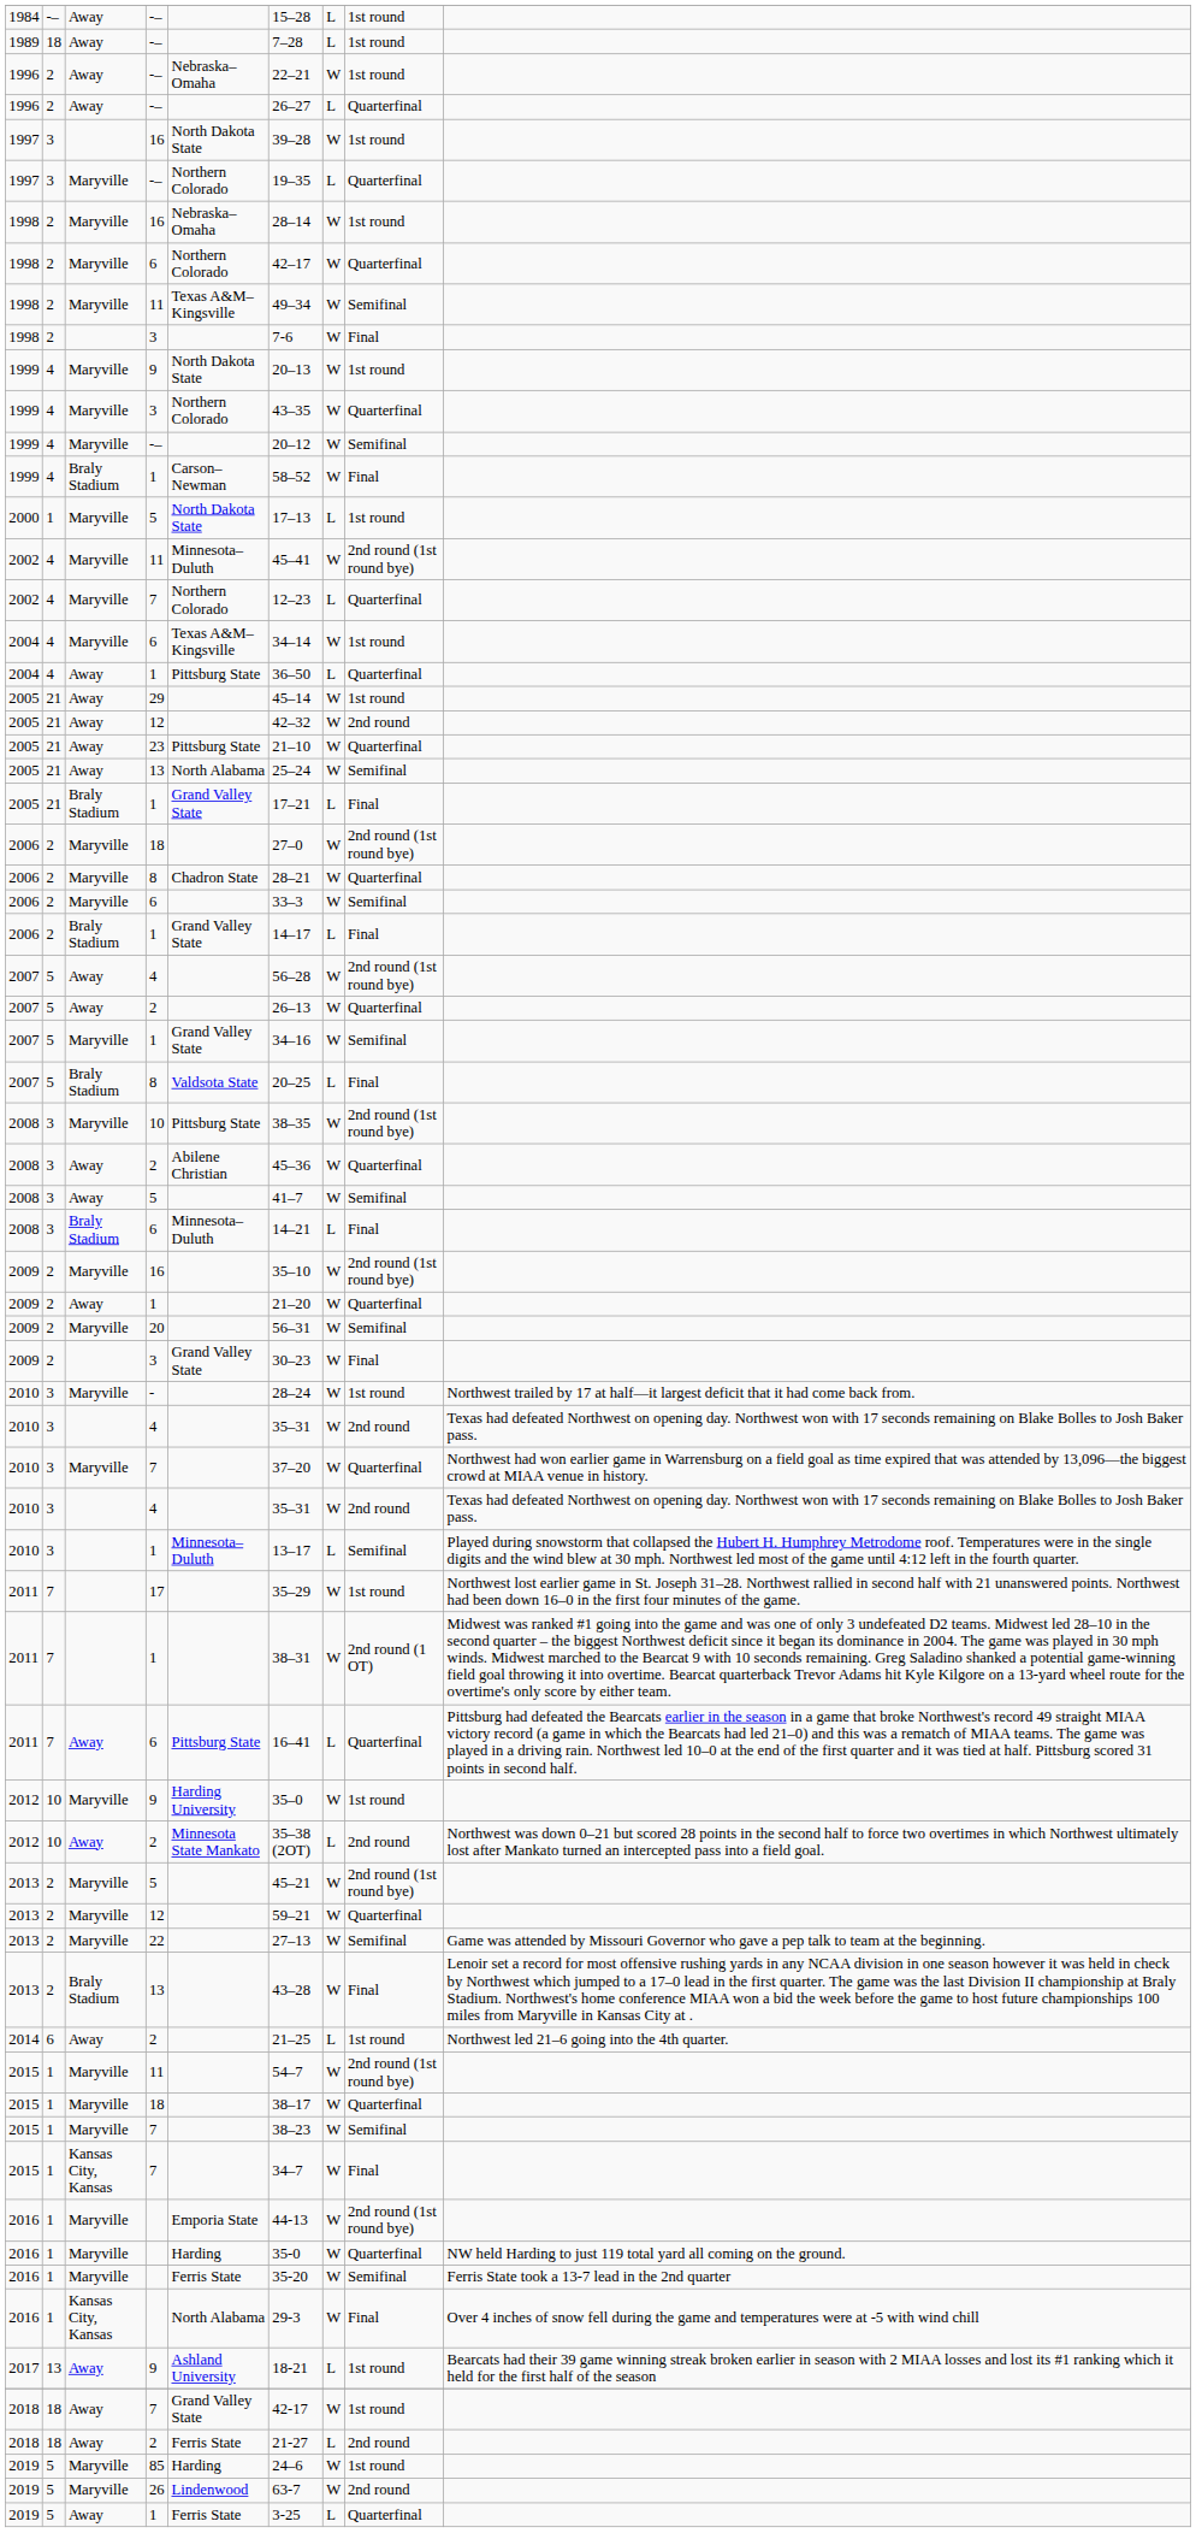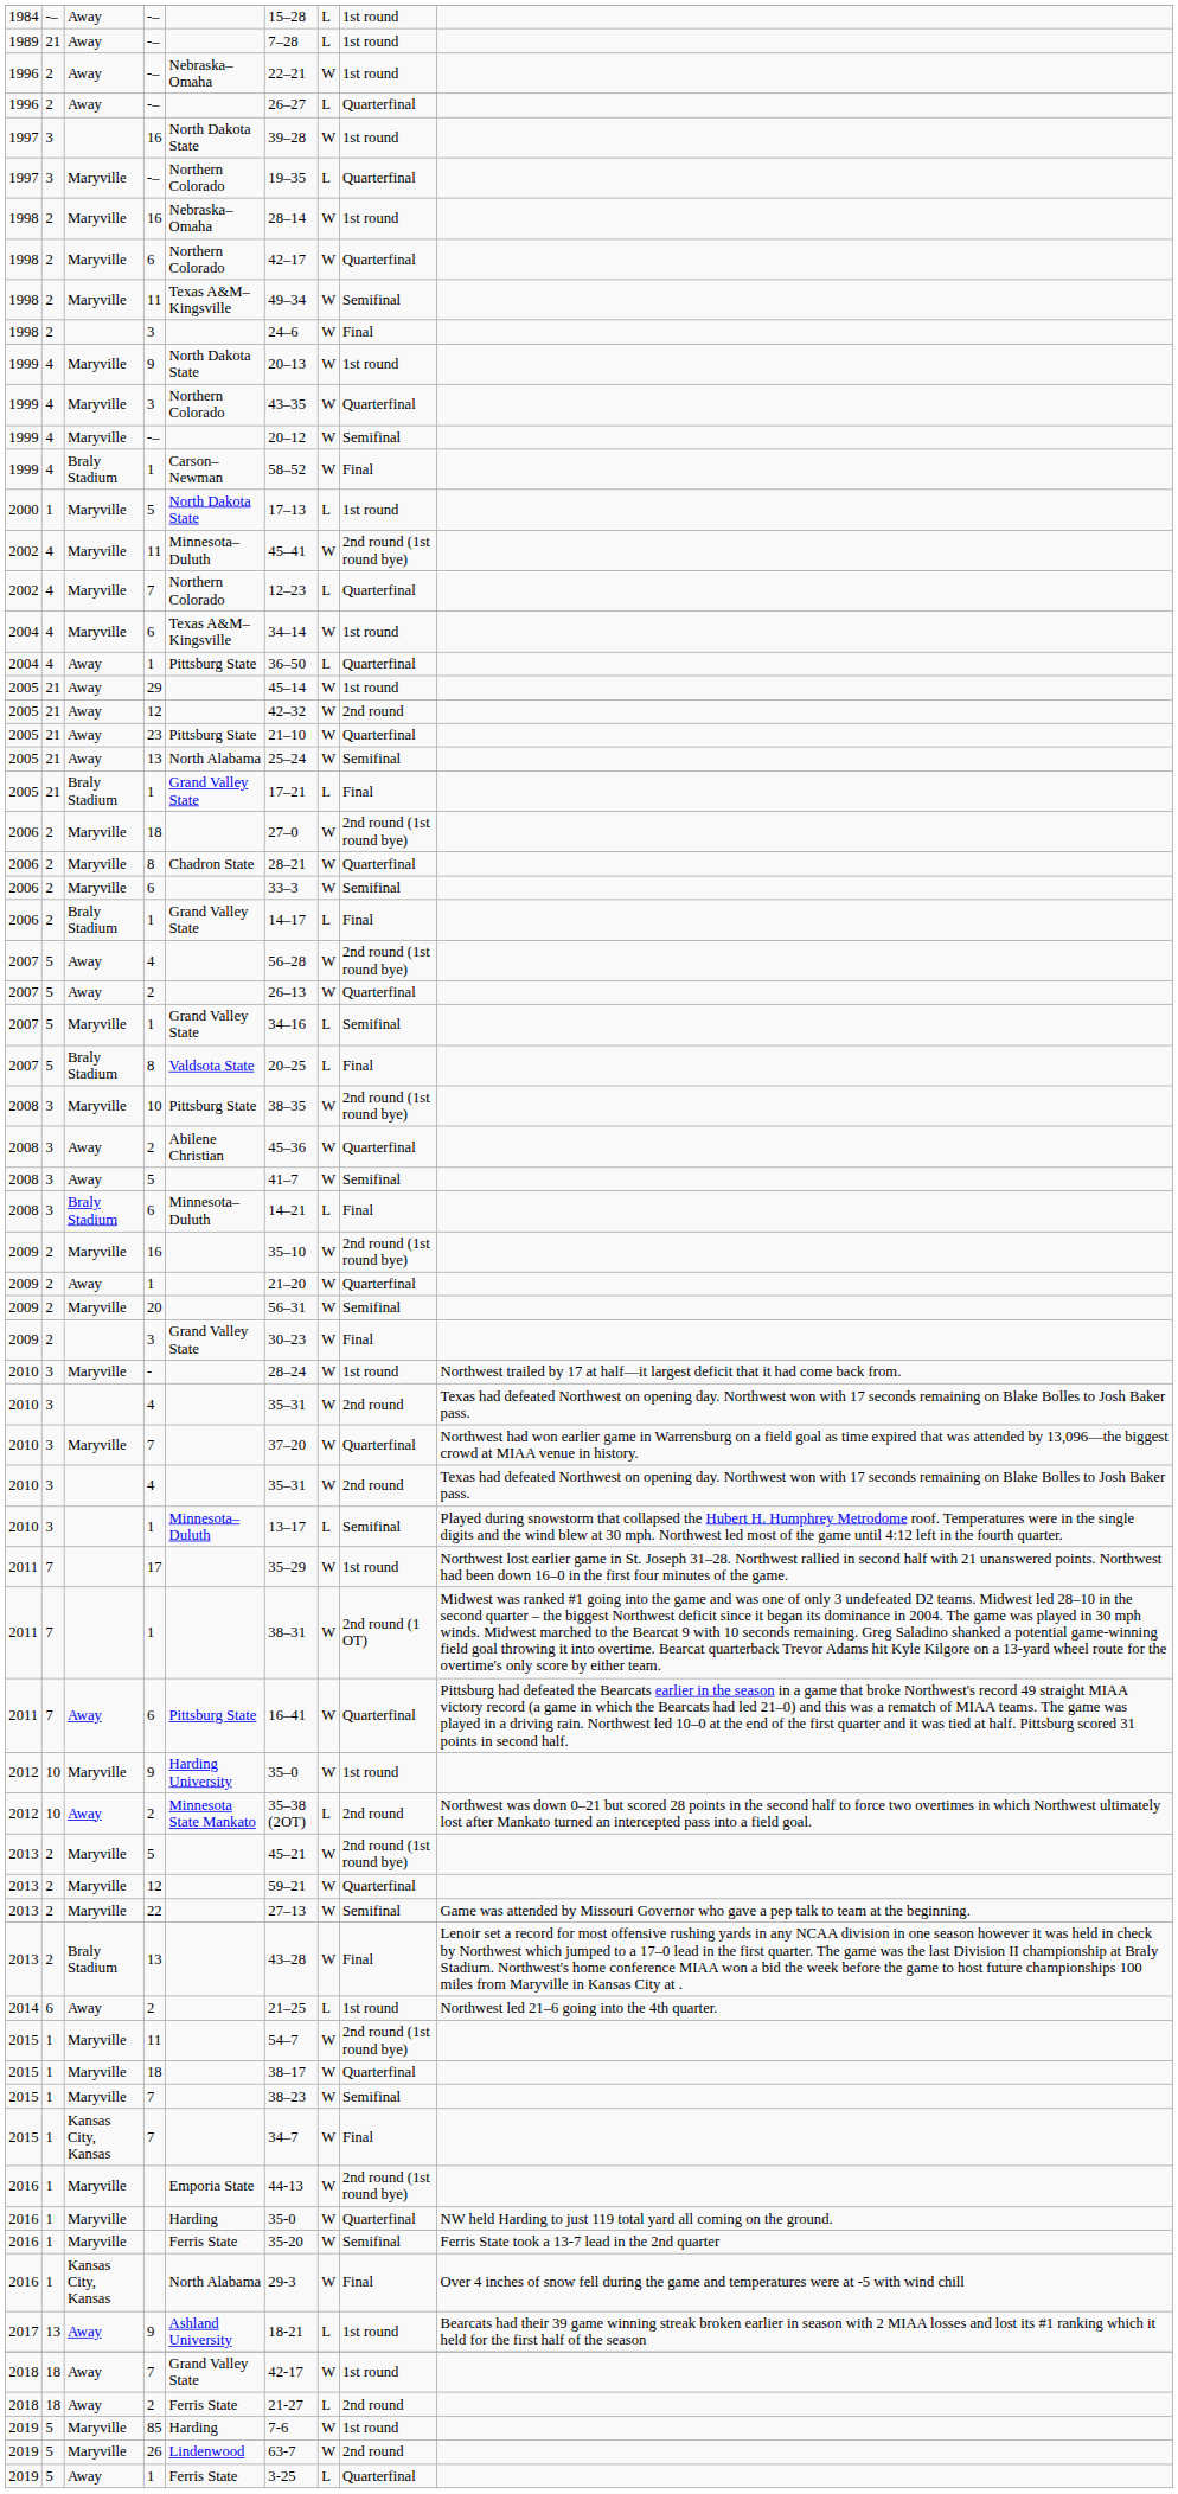1989 / -– | column 2: 18 -> 21
1998 / 3 | column 6: 7-6 -> 24–6
2007 / 1 | column 7: W -> L
2011 / 6 | column 7: L -> W
85 | column 6: 24–6 -> 7-6
